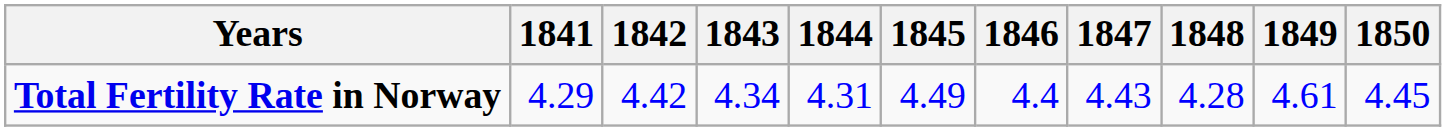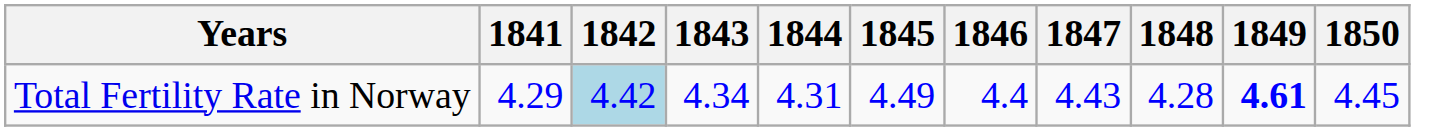row 2 | Years: bold -> normal
row 2 | 1842: no background -> lightblue background
row 2 | 1849: normal -> bold
